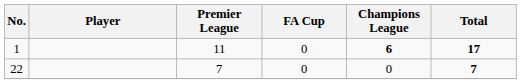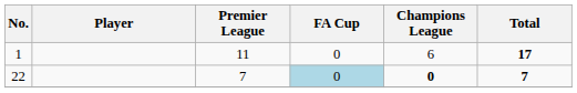1 | Champions League: bold -> normal
22 | FA Cup: no background -> lightblue background
22 | Champions League: normal -> bold
